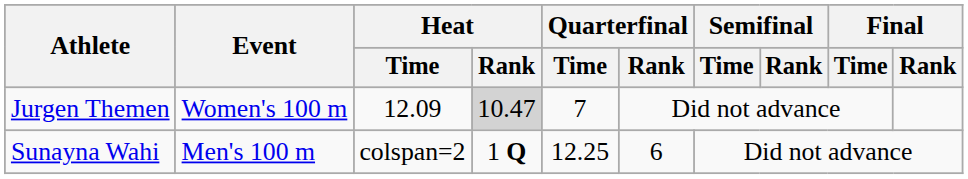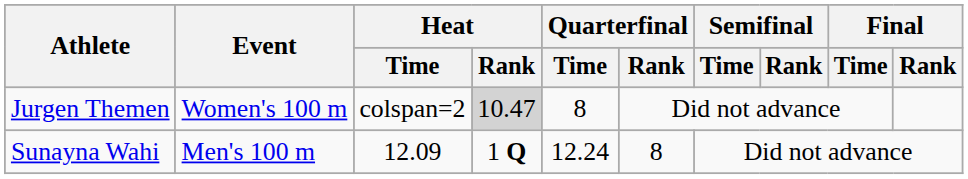Jurgen Themen | Heat / Time: 12.09 -> colspan=2
Jurgen Themen | Quarterfinal / Time: 7 -> 8
Sunayna Wahi | Heat / Time: colspan=2 -> 12.09
Sunayna Wahi | Quarterfinal / Time: 12.25 -> 12.24
Sunayna Wahi | Quarterfinal / Rank: 6 -> 8
